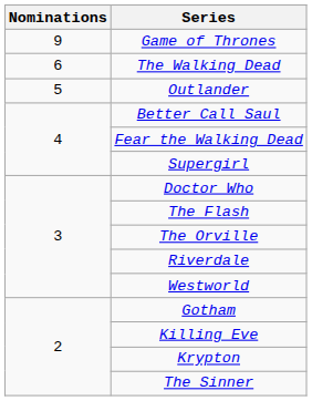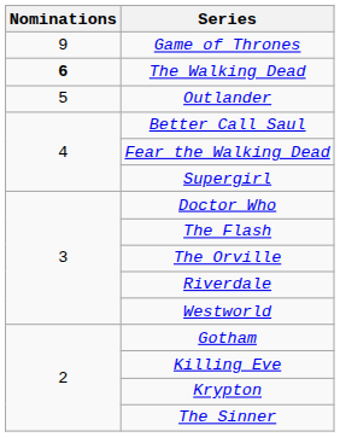The Walking Dead | Nominations: normal -> bold
